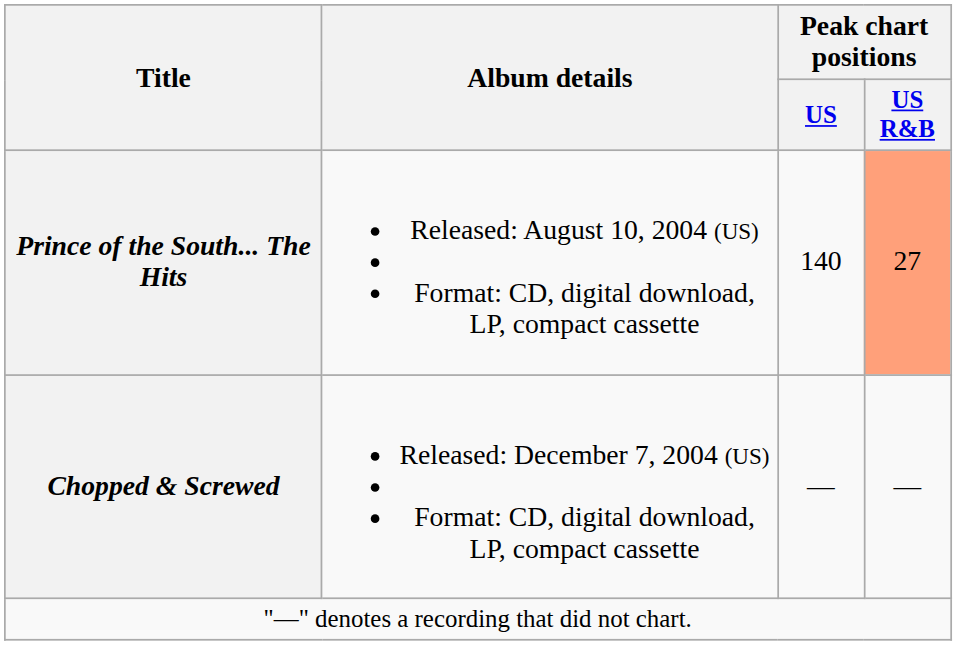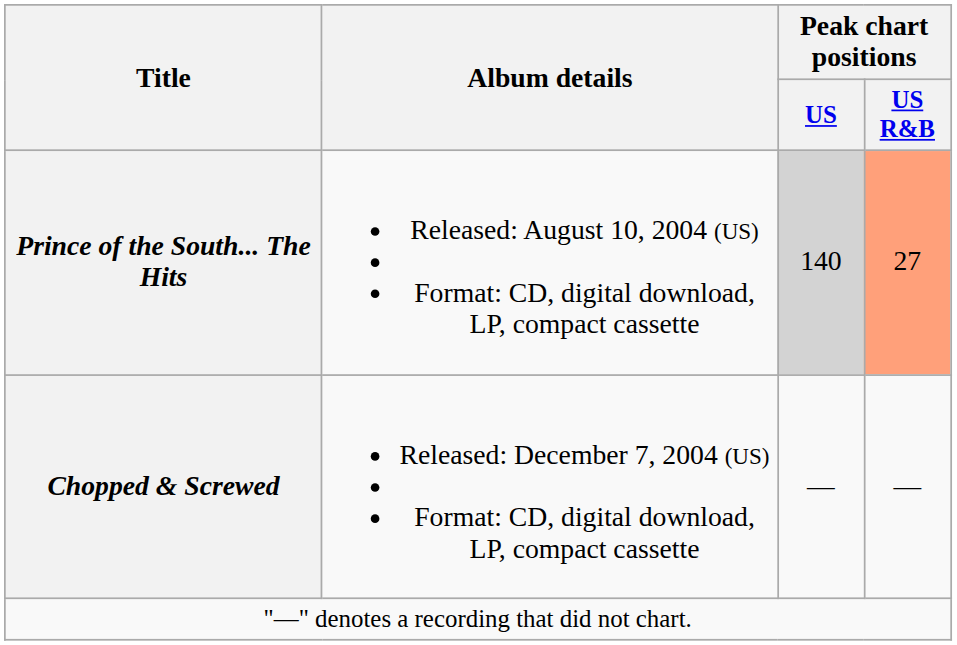Prince of the South... The Hits | Peak chart positions / US: no background -> lightgrey background
